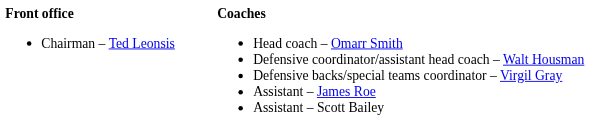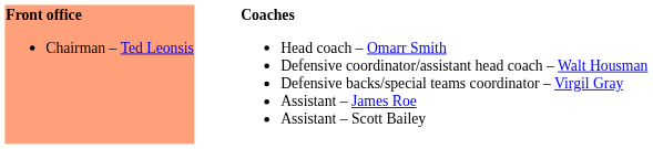Front office Chairman – Ted Leonsis | column 1: no background -> lightsalmon background
